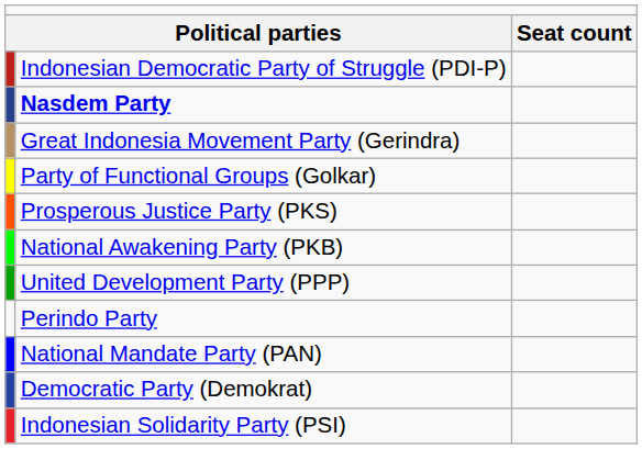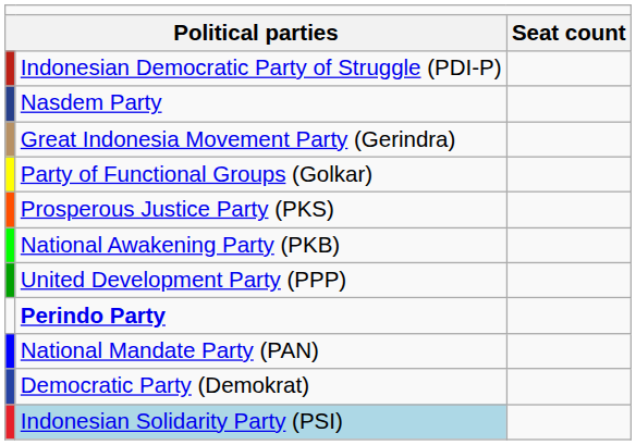Nasdem Party | column 2: bold -> normal
Perindo Party | column 2: normal -> bold
Indonesian Solidarity Party (PSI) | column 2: no background -> lightblue background
